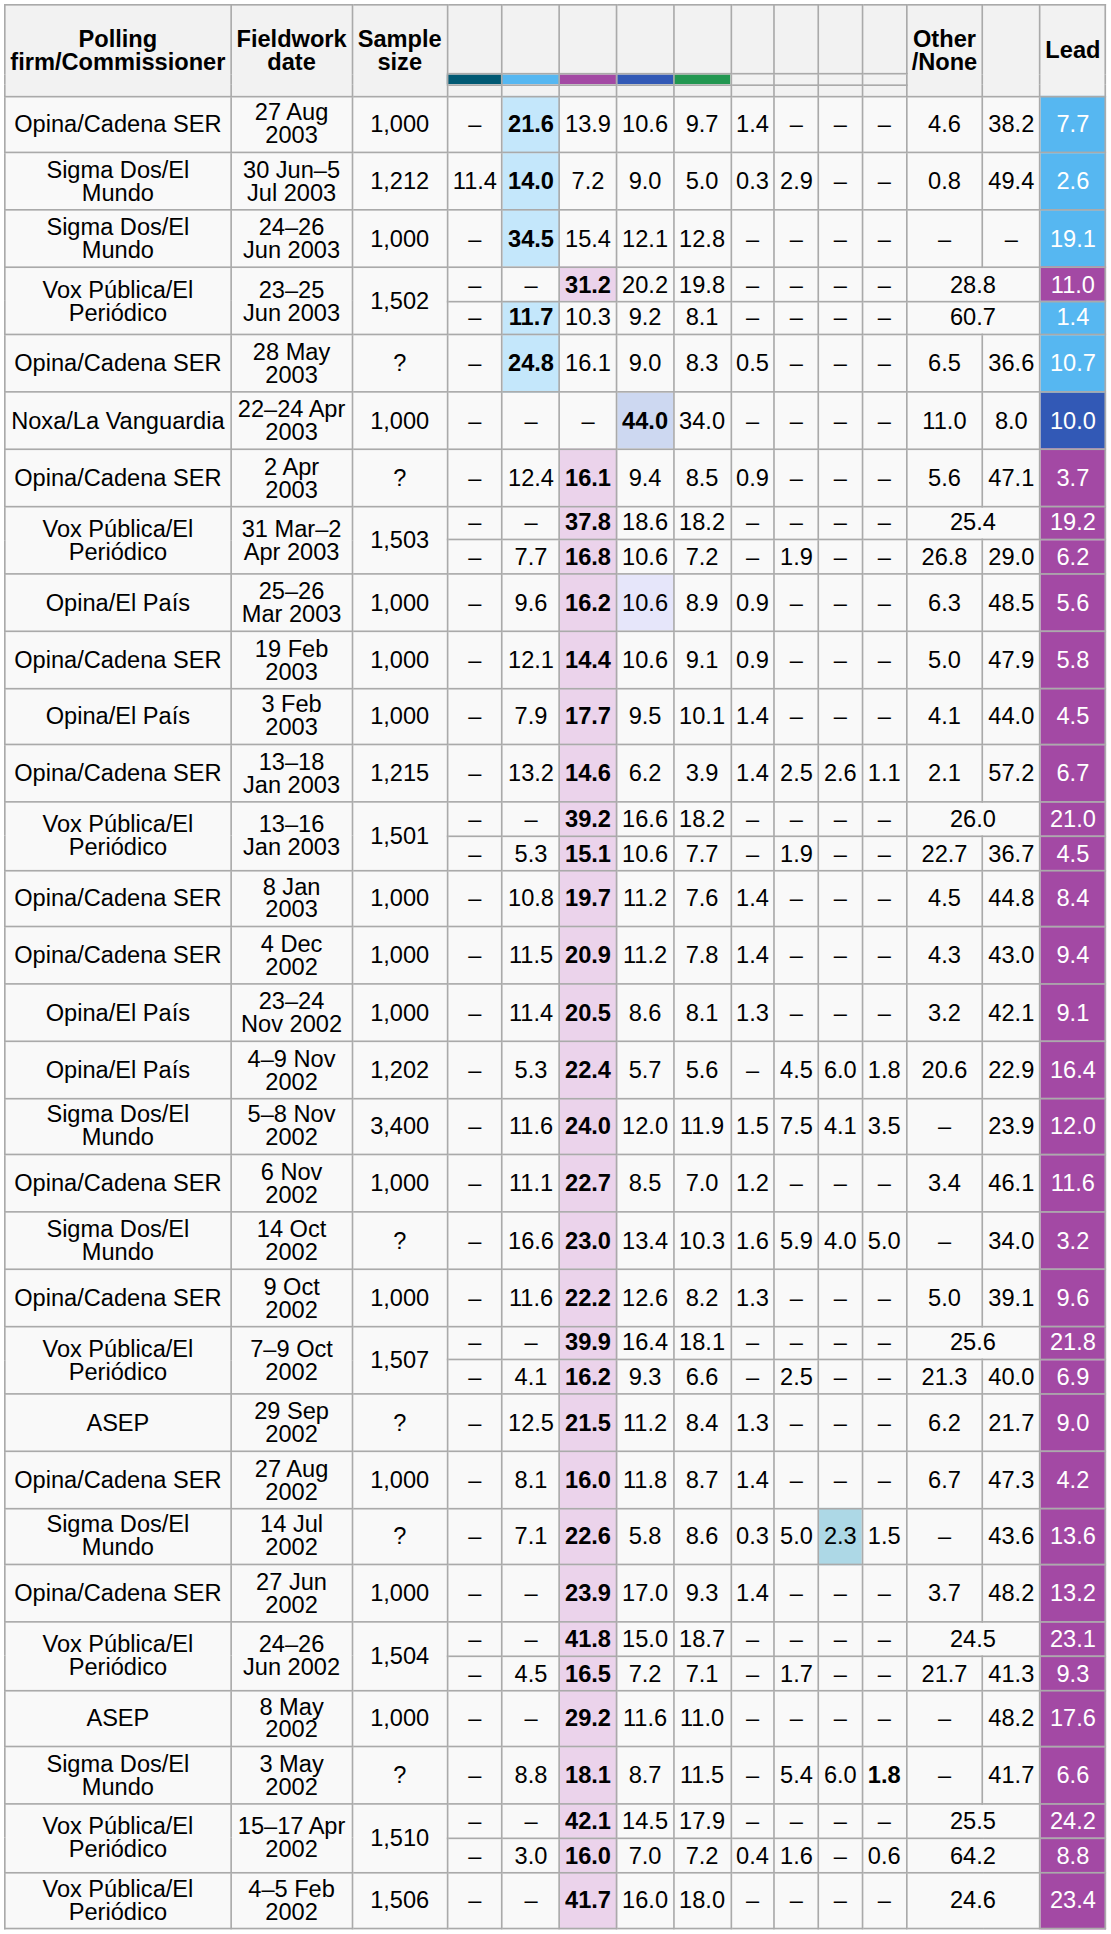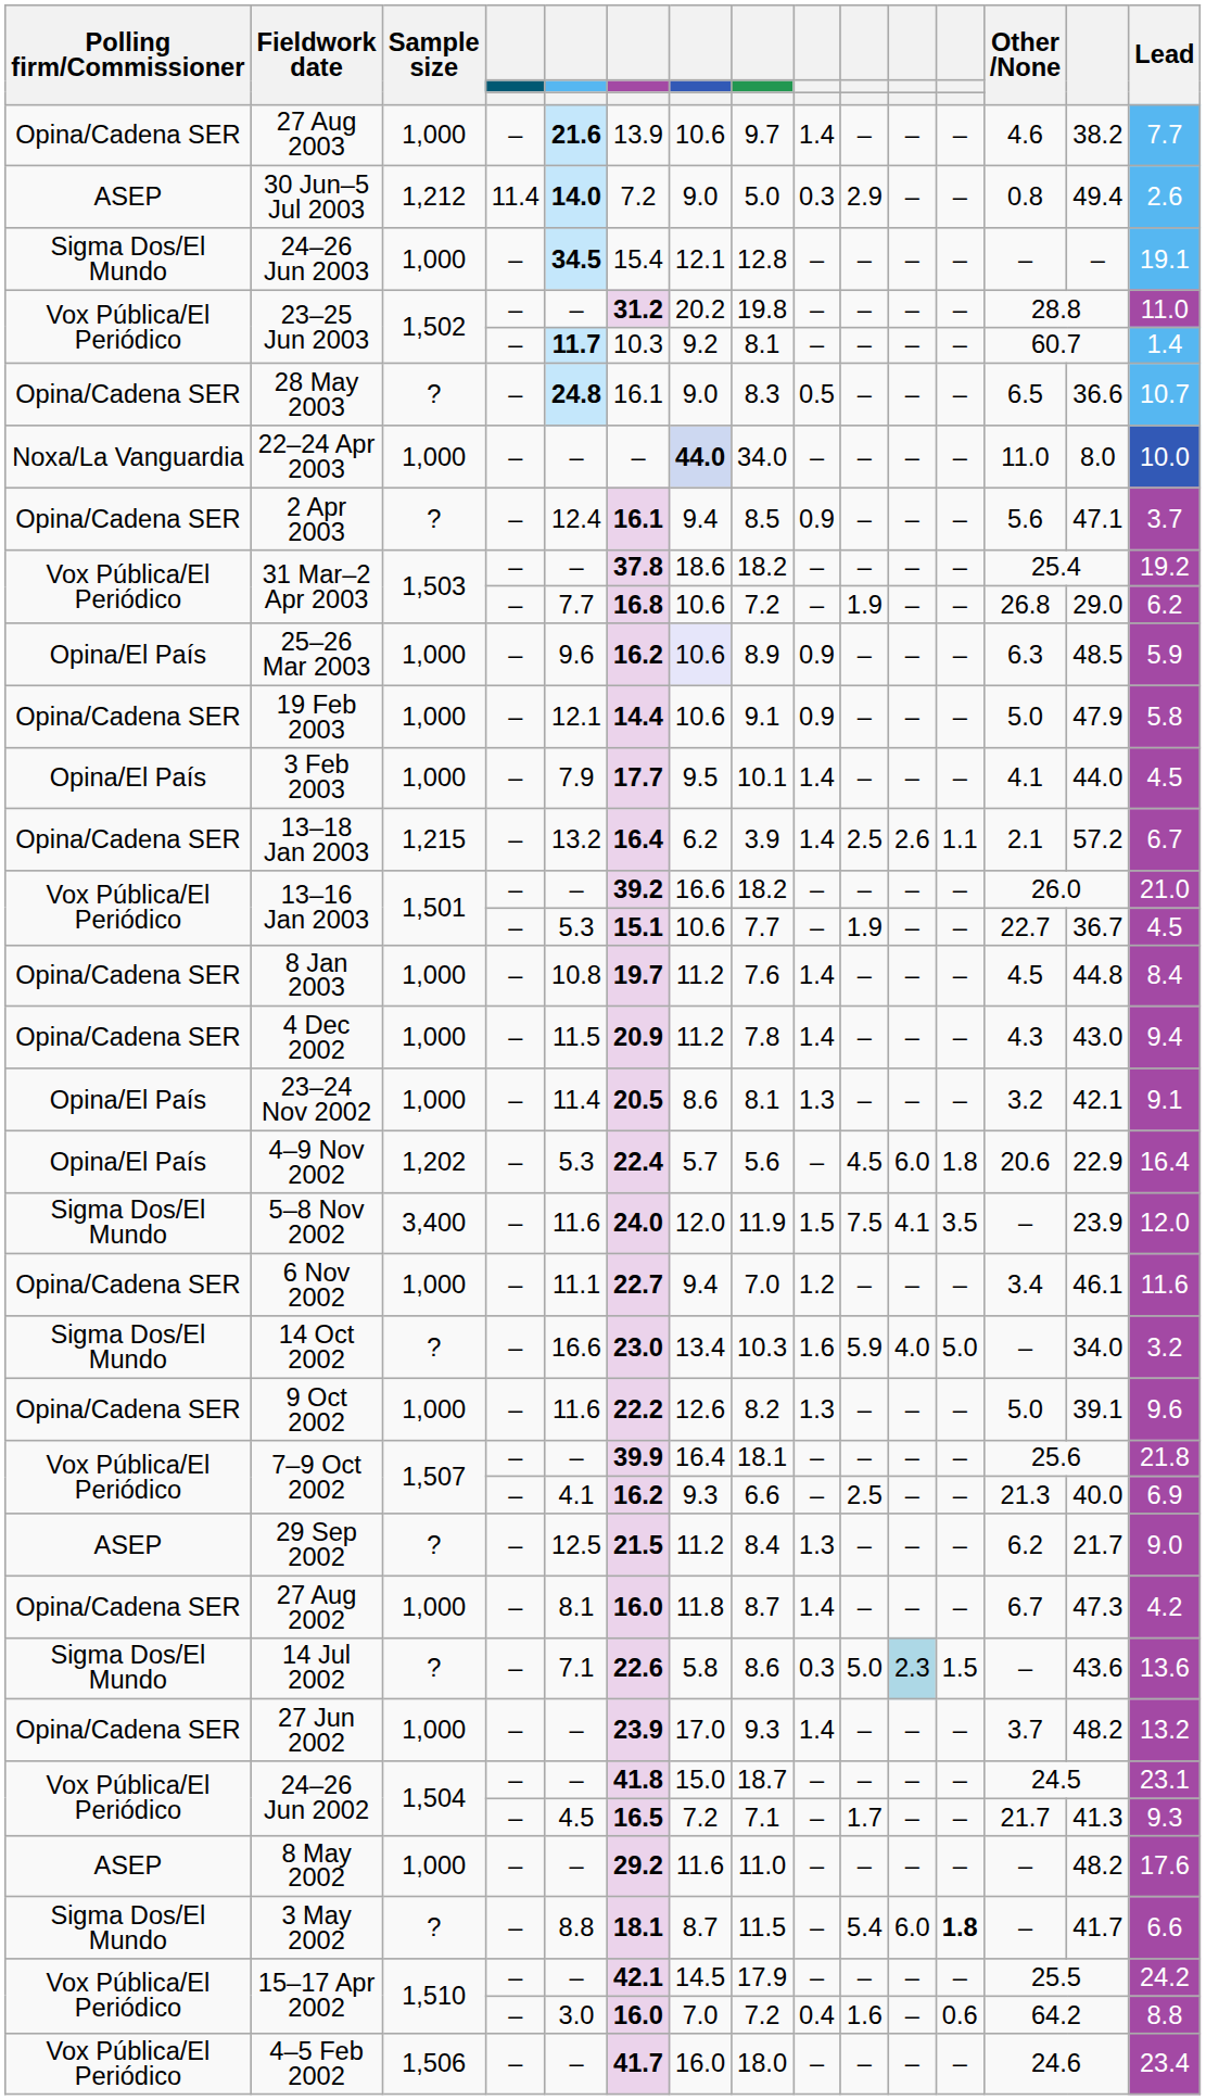30 Jun–5 Jul 2003 | Polling firm/Commissioner: Sigma Dos/El Mundo -> ASEP
25–26 Mar 2003 | Lead: 5.6 -> 5.9
13–18 Jan 2003 | column 6: 14.6 -> 16.4
6 Nov 2002 | column 7: 8.5 -> 9.4
